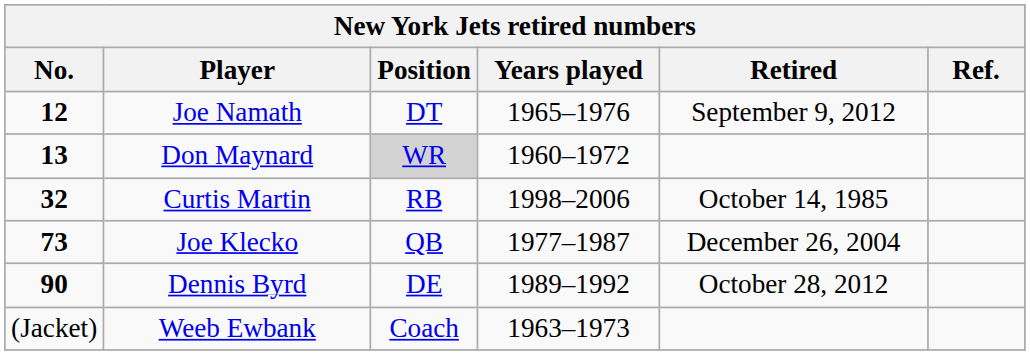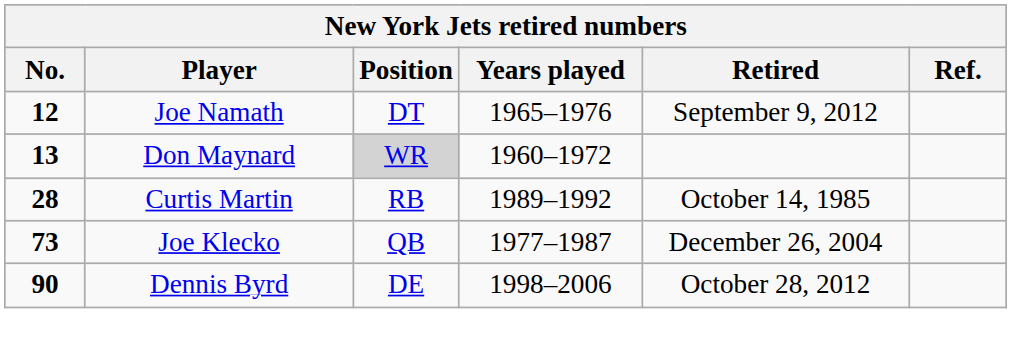Curtis Martin | No.: 32 -> 28
Curtis Martin | Years played: 1998–2006 -> 1989–1992
Dennis Byrd | Years played: 1989–1992 -> 1998–2006
- row: (Jacket) | Weeb Ewbank | Coach | 1963–1973
